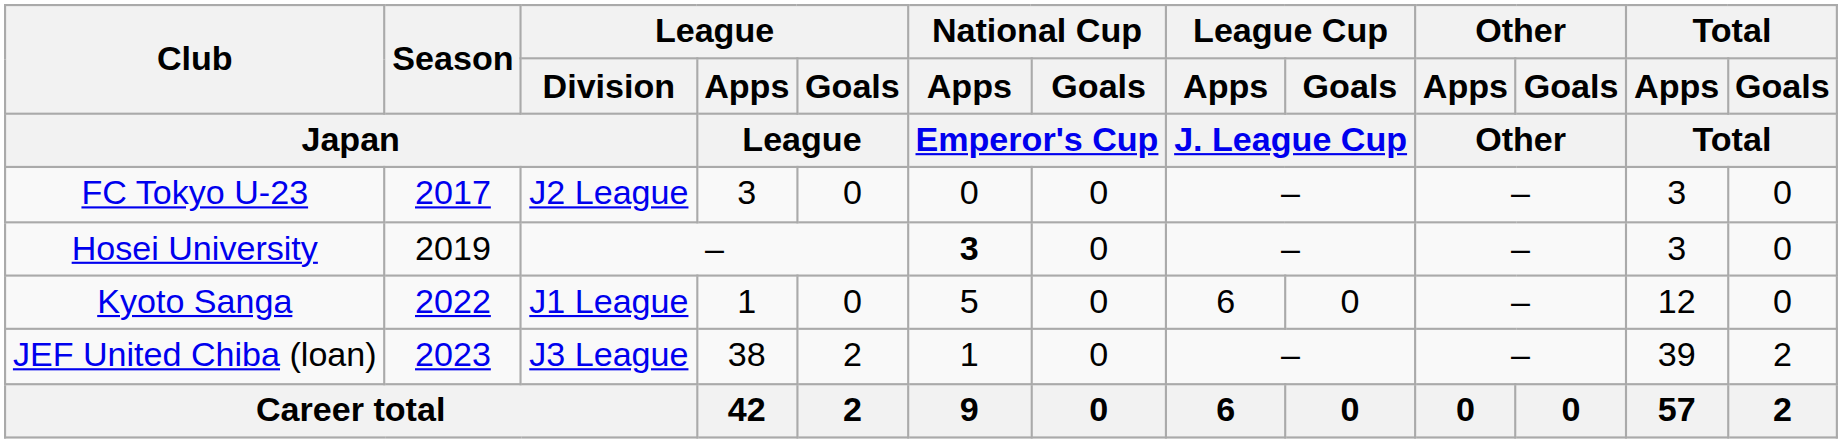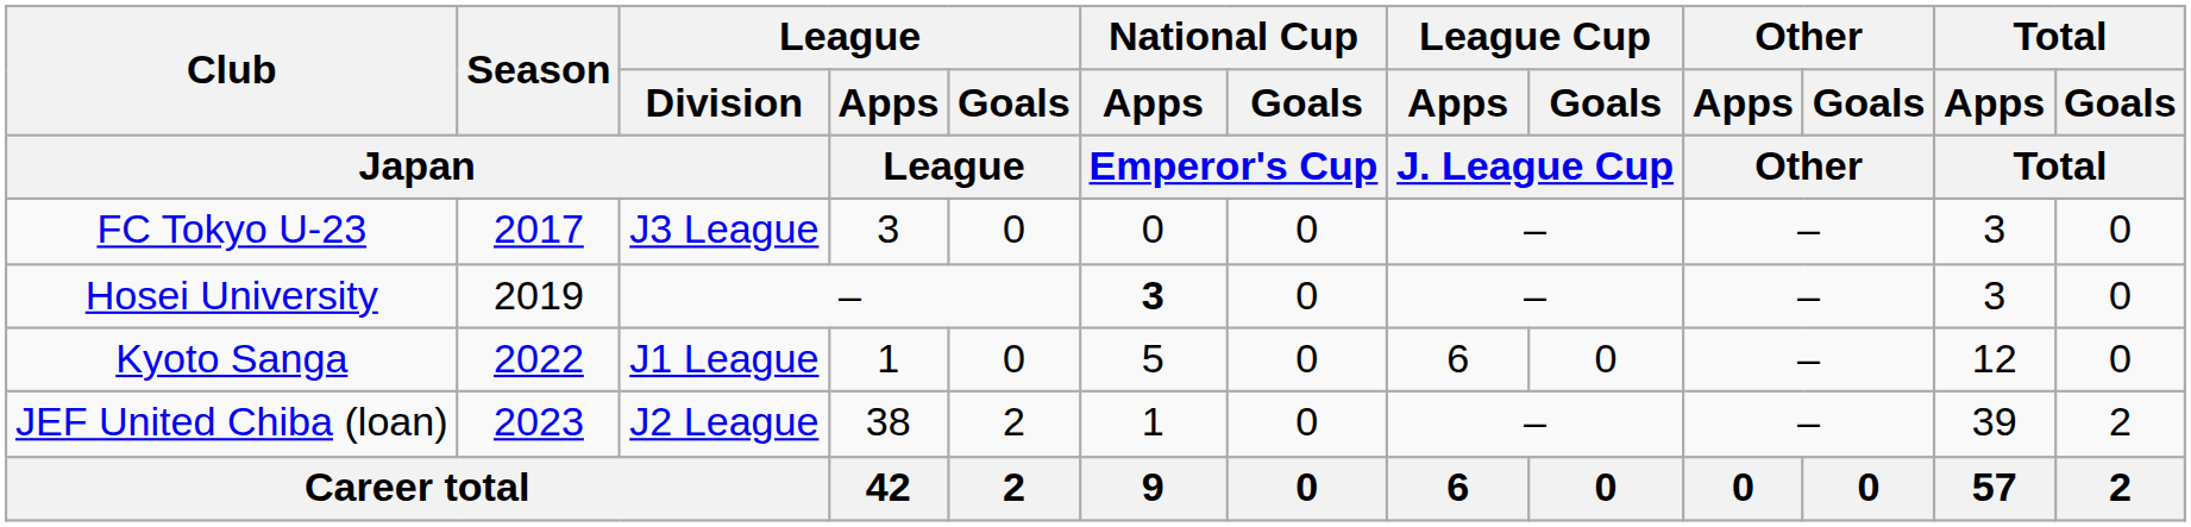FC Tokyo U-23 | League / Division / Japan: J2 League -> J3 League
JEF United Chiba (loan) | League / Division / Japan: J3 League -> J2 League
